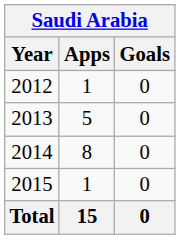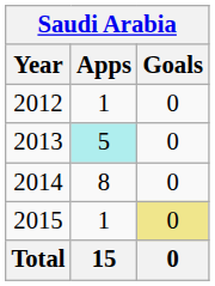2013 | Apps: no background -> paleturquoise background
2015 | Goals: no background -> khaki background
